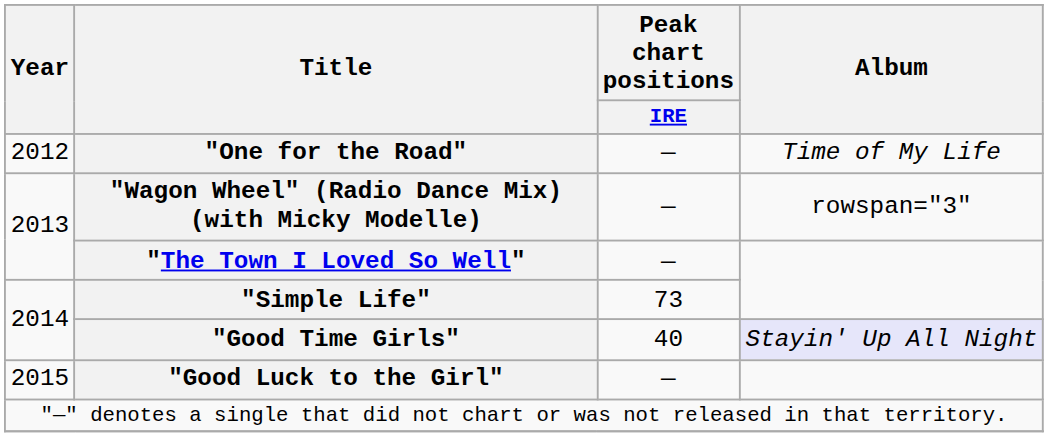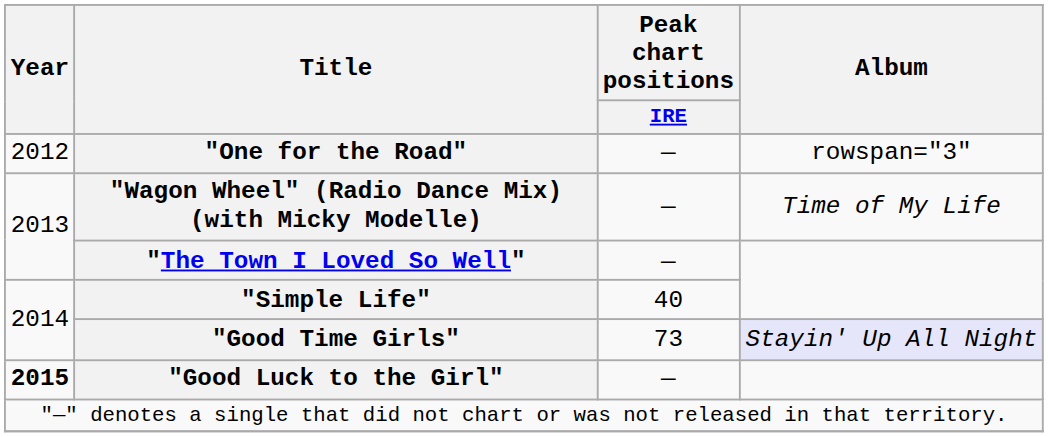"One for the Road" | Album: Time of My Life -> rowspan="3"
"Wagon Wheel" (Radio Dance Mix) (with Micky Modelle) | Album: rowspan="3" -> Time of My Life
"Simple Life" | Peak chart positions / IRE: 73 -> 40
"Good Time Girls" | Peak chart positions / IRE: 40 -> 73
"Good Luck to the Girl" | Year: normal -> bold
